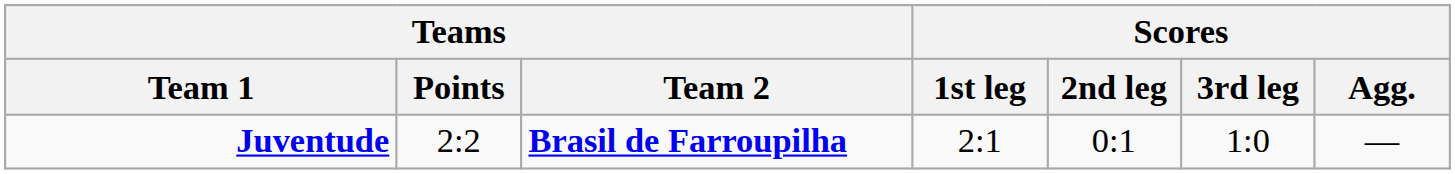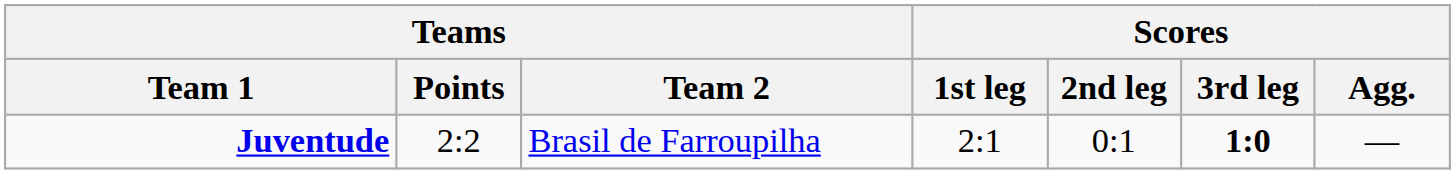Juventude | Teams / Team 2: bold -> normal
Juventude | Scores / 3rd leg: normal -> bold
